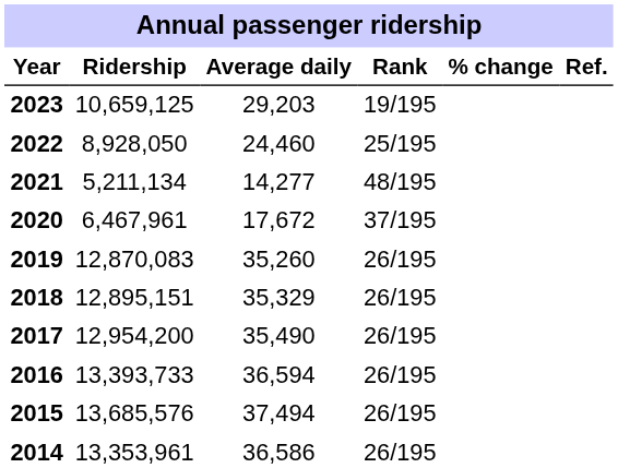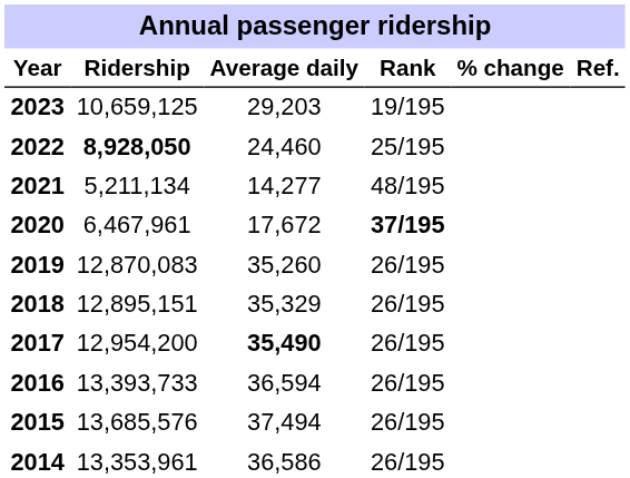2022 | Ridership: normal -> bold
2020 | Rank: normal -> bold
2017 | Average daily: normal -> bold
